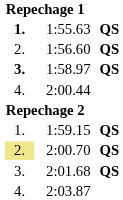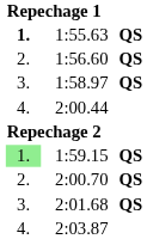1:58.97 | column 1: bold -> normal
1:59.15 | column 1: no background -> lightgreen background
2:00.70 | column 1: khaki background -> no background
